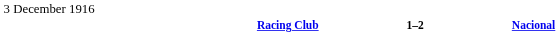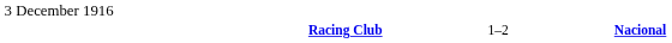Racing Club | column 2: bold -> normal
